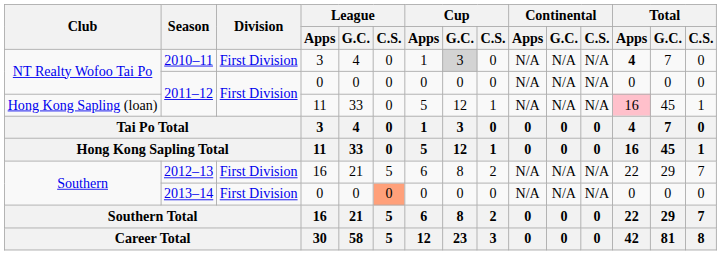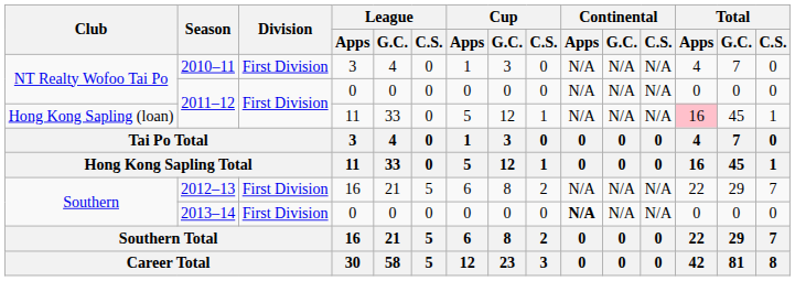2010–11 | Cup / G.C.: lightgrey background -> no background
2010–11 | Total / Apps: bold -> normal
2013–14 | League / C.S.: lightsalmon background -> no background
2013–14 | Continental / Apps: normal -> bold
